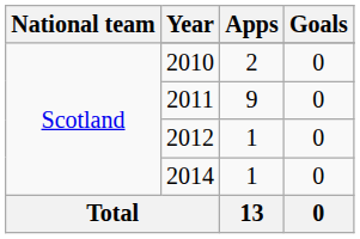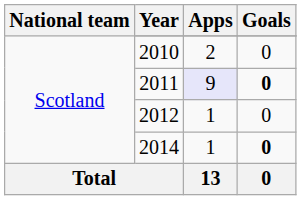2011 | Apps: no background -> lavender background
2011 | Goals: normal -> bold
2014 | Goals: normal -> bold
